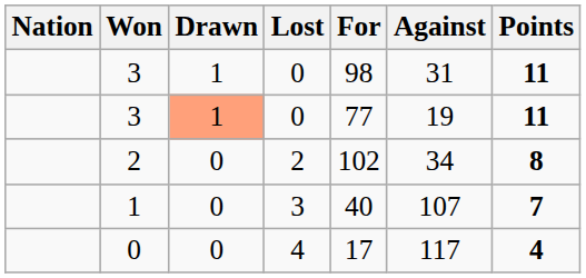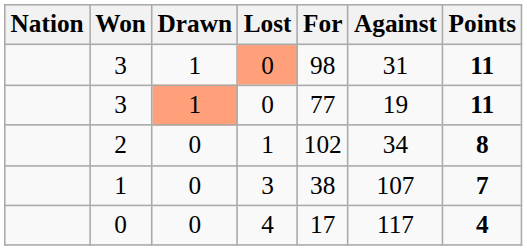row 2 | Lost: no background -> lightsalmon background
row 4 | Lost: 2 -> 1
row 5 | For: 40 -> 38
